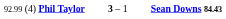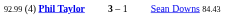92.99 (4) Phil Taylor | column 3: bold -> normal
